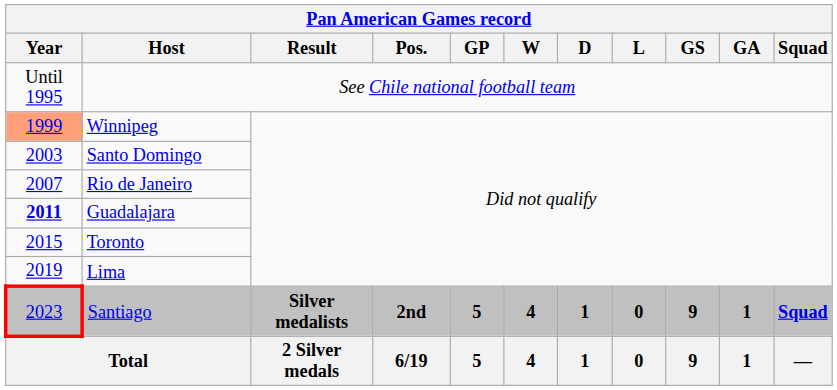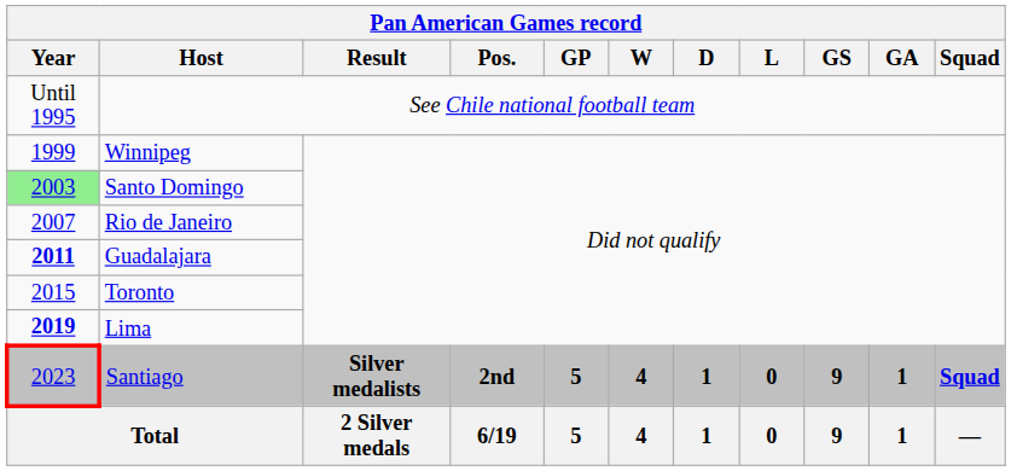Winnipeg | Year: lightsalmon background -> no background
Santo Domingo | Year: no background -> lightgreen background
Lima | Year: normal -> bold
